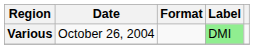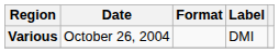Various | Label: lightgreen background -> no background
